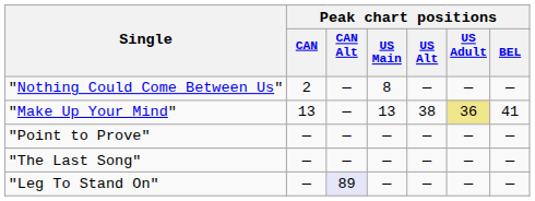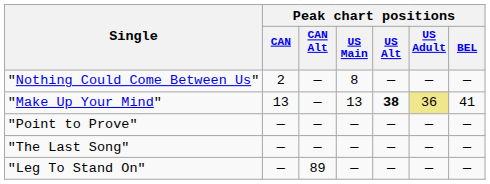"Make Up Your Mind" | Peak chart positions / US Alt: normal -> bold
"Leg To Stand On" | Peak chart positions / CAN Alt: lavender background -> no background
